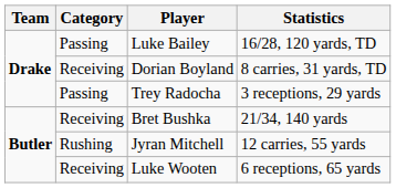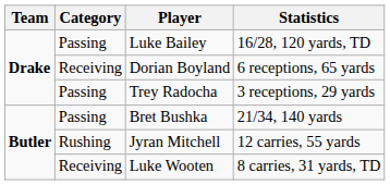Dorian Boyland | Statistics: 8 carries, 31 yards, TD -> 6 receptions, 65 yards
Bret Bushka | Category: Receiving -> Passing
Luke Wooten | Statistics: 6 receptions, 65 yards -> 8 carries, 31 yards, TD
